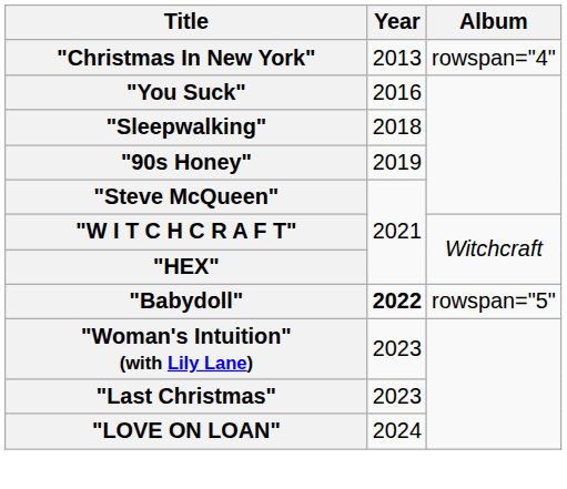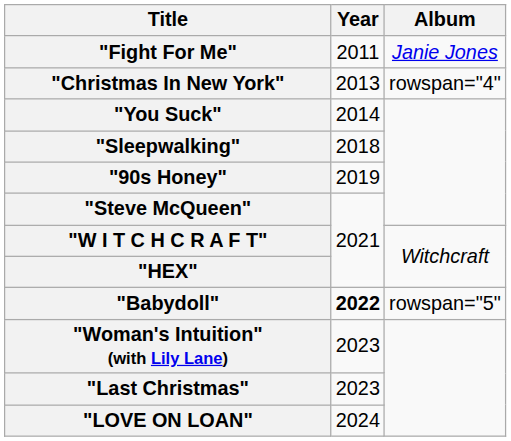+ row: "Fight For Me" | 2011 | Janie Jones
"You Suck" | Year: 2016 -> 2014
